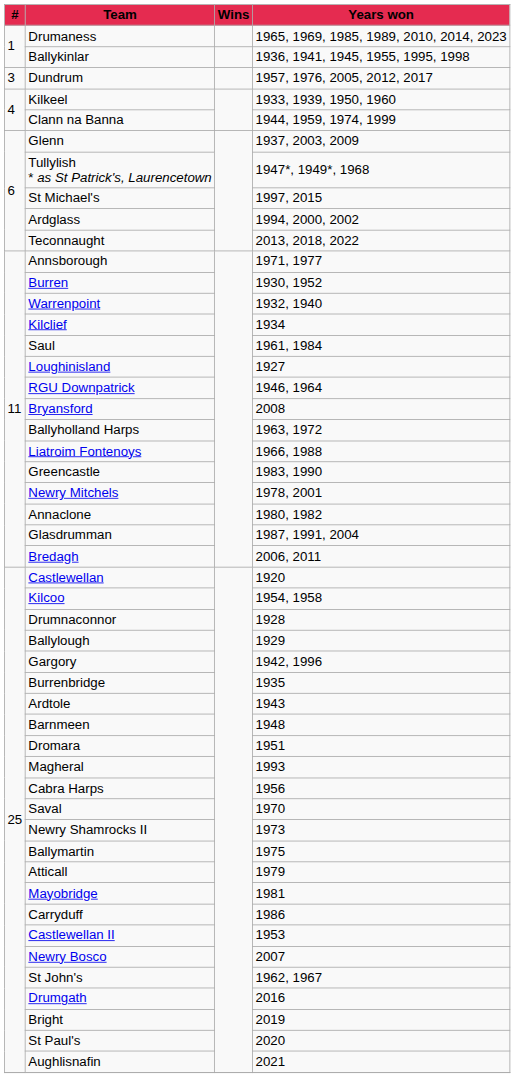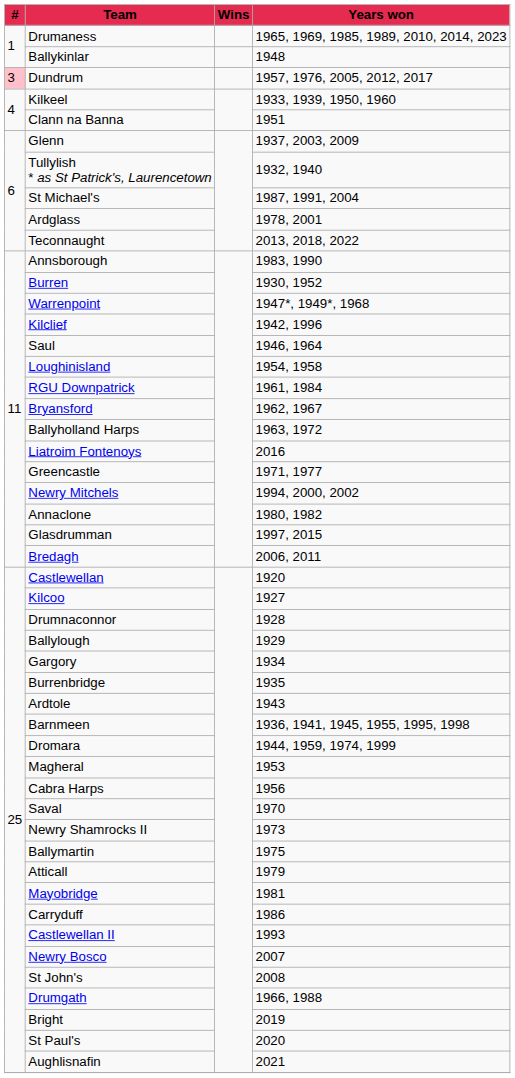Ballykinlar | Years won: 1936, 1941, 1945, 1955, 1995, 1998 -> 1948
Dundrum | #: no background -> pink background
Clann na Banna | Years won: 1944, 1959, 1974, 1999 -> 1951
Tullylish * as St Patrick's, Laurencetown | Years won: 1947*, 1949*, 1968 -> 1932, 1940
St Michael's | Years won: 1997, 2015 -> 1987, 1991, 2004
Ardglass | Years won: 1994, 2000, 2002 -> 1978, 2001
Annsborough | Years won: 1971, 1977 -> 1983, 1990
Warrenpoint | Years won: 1932, 1940 -> 1947*, 1949*, 1968
Kilclief | Years won: 1934 -> 1942, 1996
Saul | Years won: 1961, 1984 -> 1946, 1964
Loughinisland | Years won: 1927 -> 1954, 1958
RGU Downpatrick | Years won: 1946, 1964 -> 1961, 1984
Bryansford | Years won: 2008 -> 1962, 1967
Liatroim Fontenoys | Years won: 1966, 1988 -> 2016
Greencastle | Years won: 1983, 1990 -> 1971, 1977
Newry Mitchels | Years won: 1978, 2001 -> 1994, 2000, 2002
Glasdrumman | Years won: 1987, 1991, 2004 -> 1997, 2015
Kilcoo | Years won: 1954, 1958 -> 1927
Gargory | Years won: 1942, 1996 -> 1934
Barnmeen | Years won: 1948 -> 1936, 1941, 1945, 1955, 1995, 1998
Dromara | Years won: 1951 -> 1944, 1959, 1974, 1999
Magheral | Years won: 1993 -> 1953
Castlewellan II | Years won: 1953 -> 1993
St John's | Years won: 1962, 1967 -> 2008
Drumgath | Years won: 2016 -> 1966, 1988
